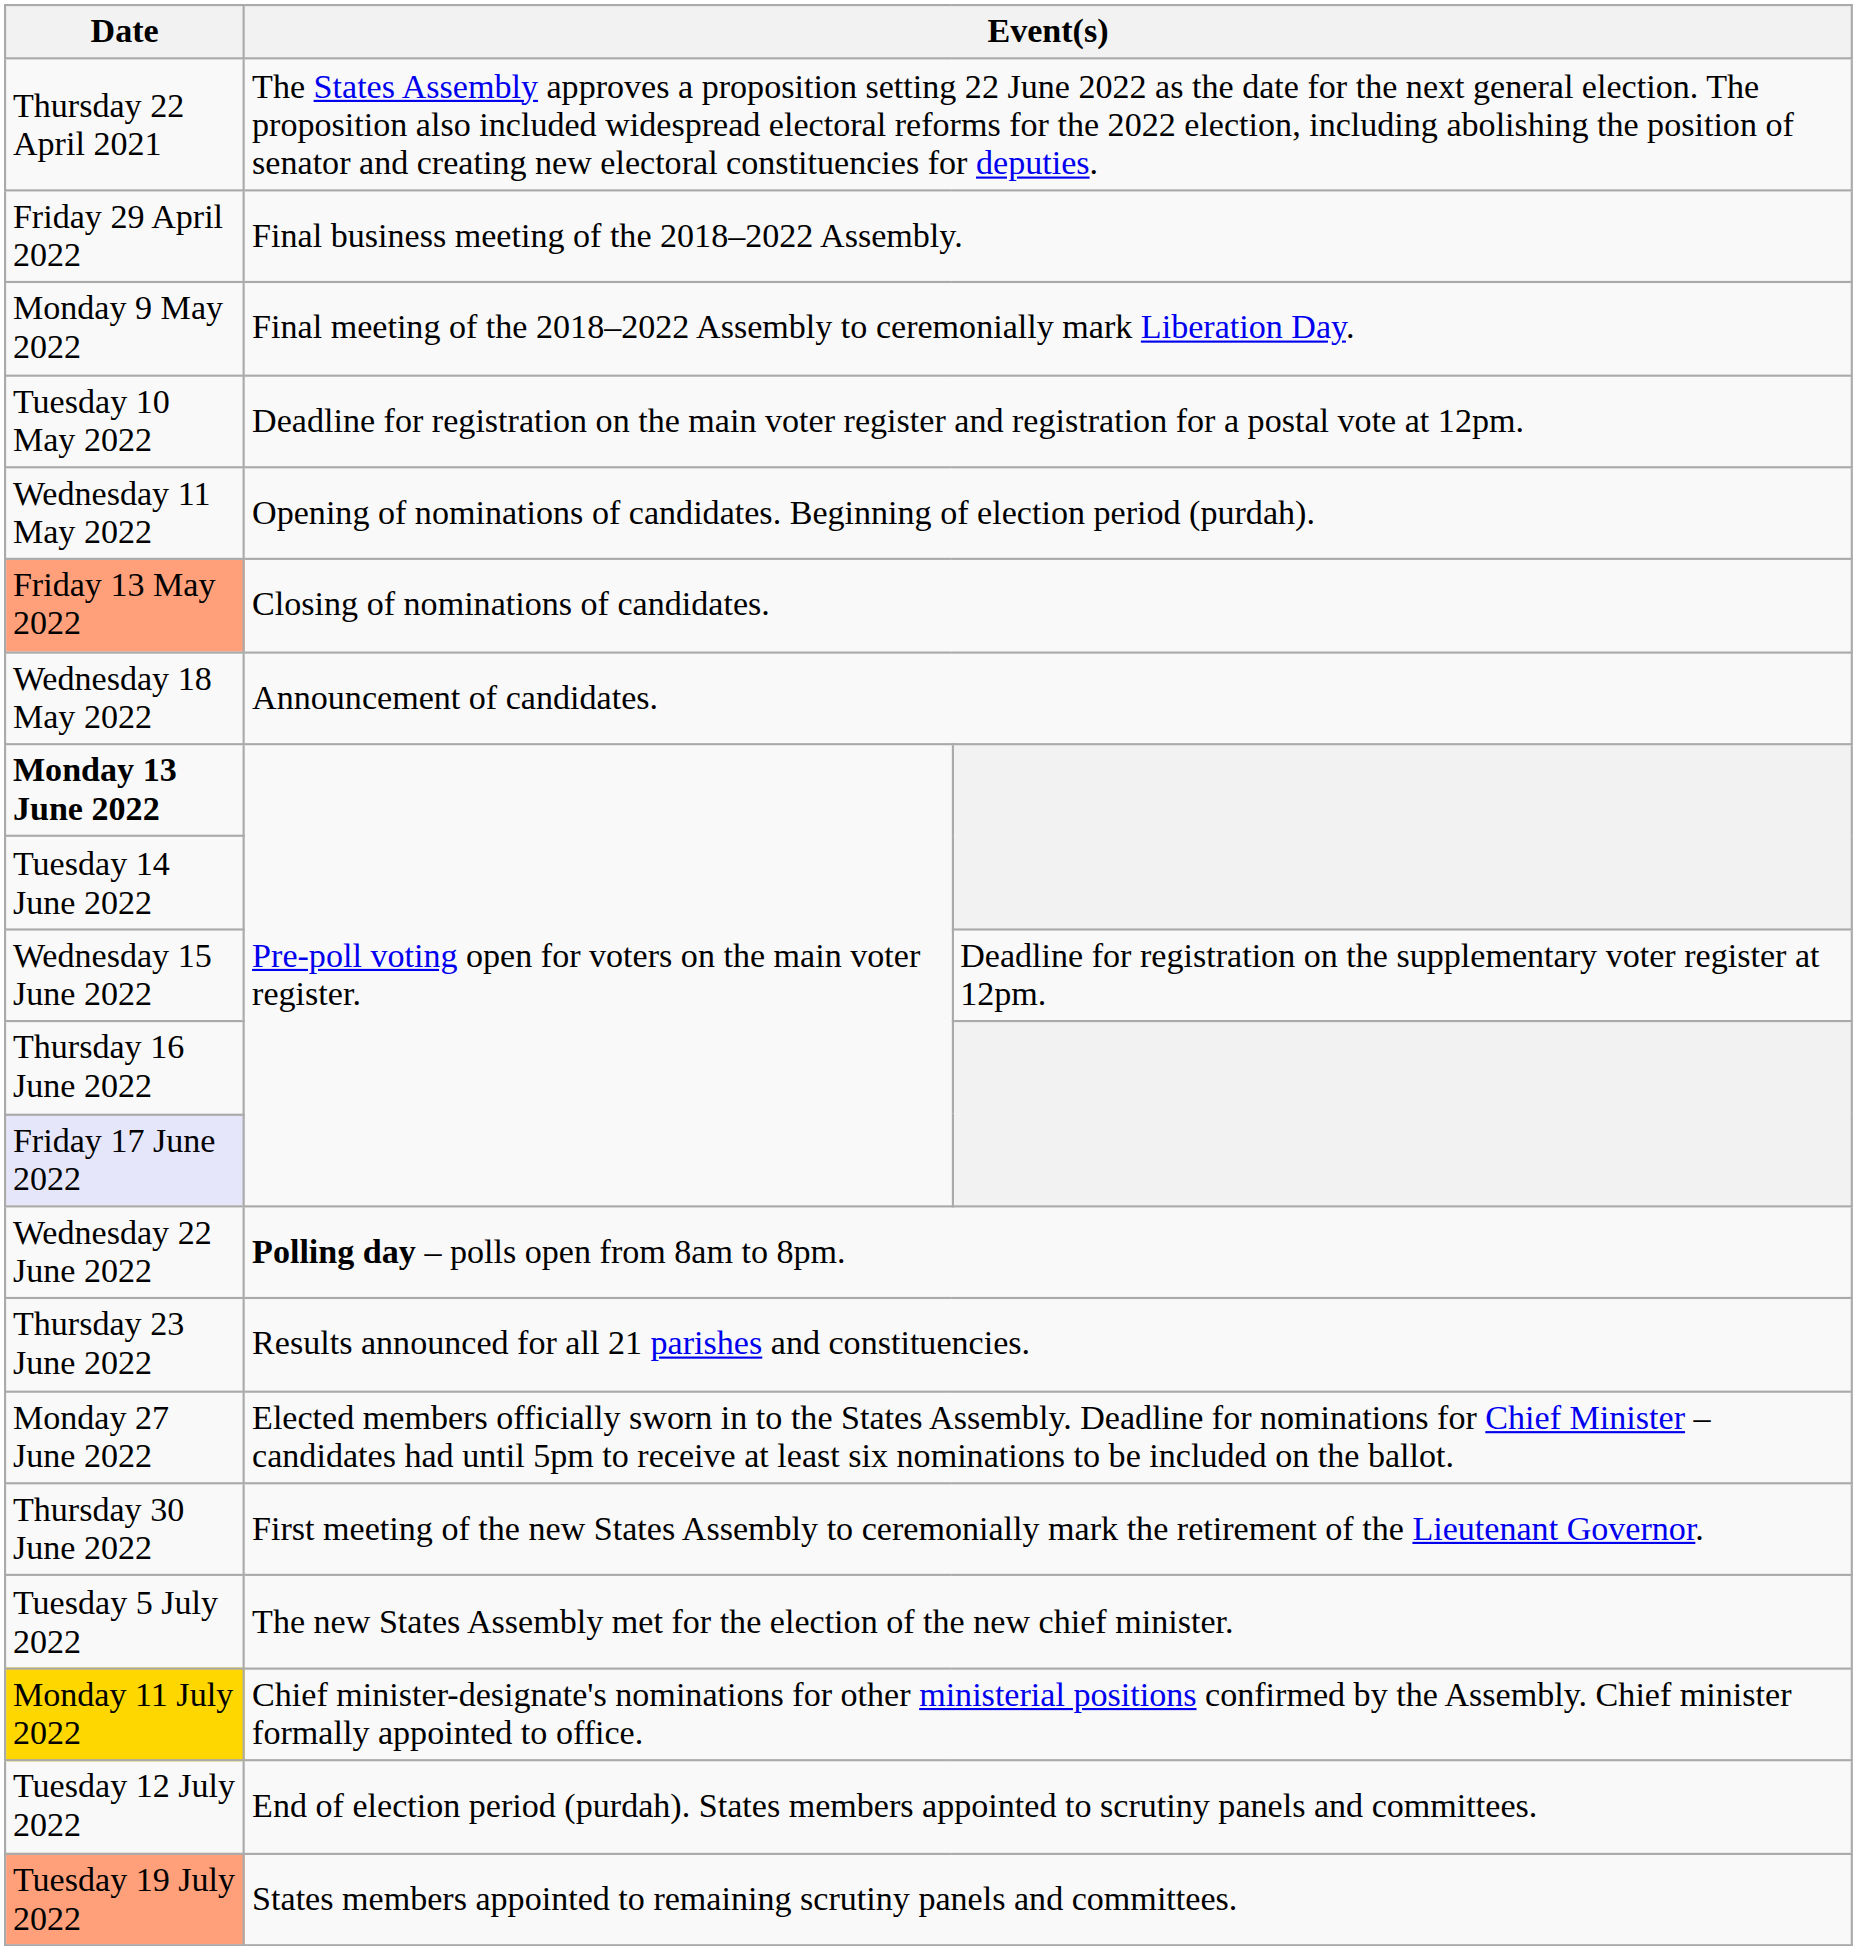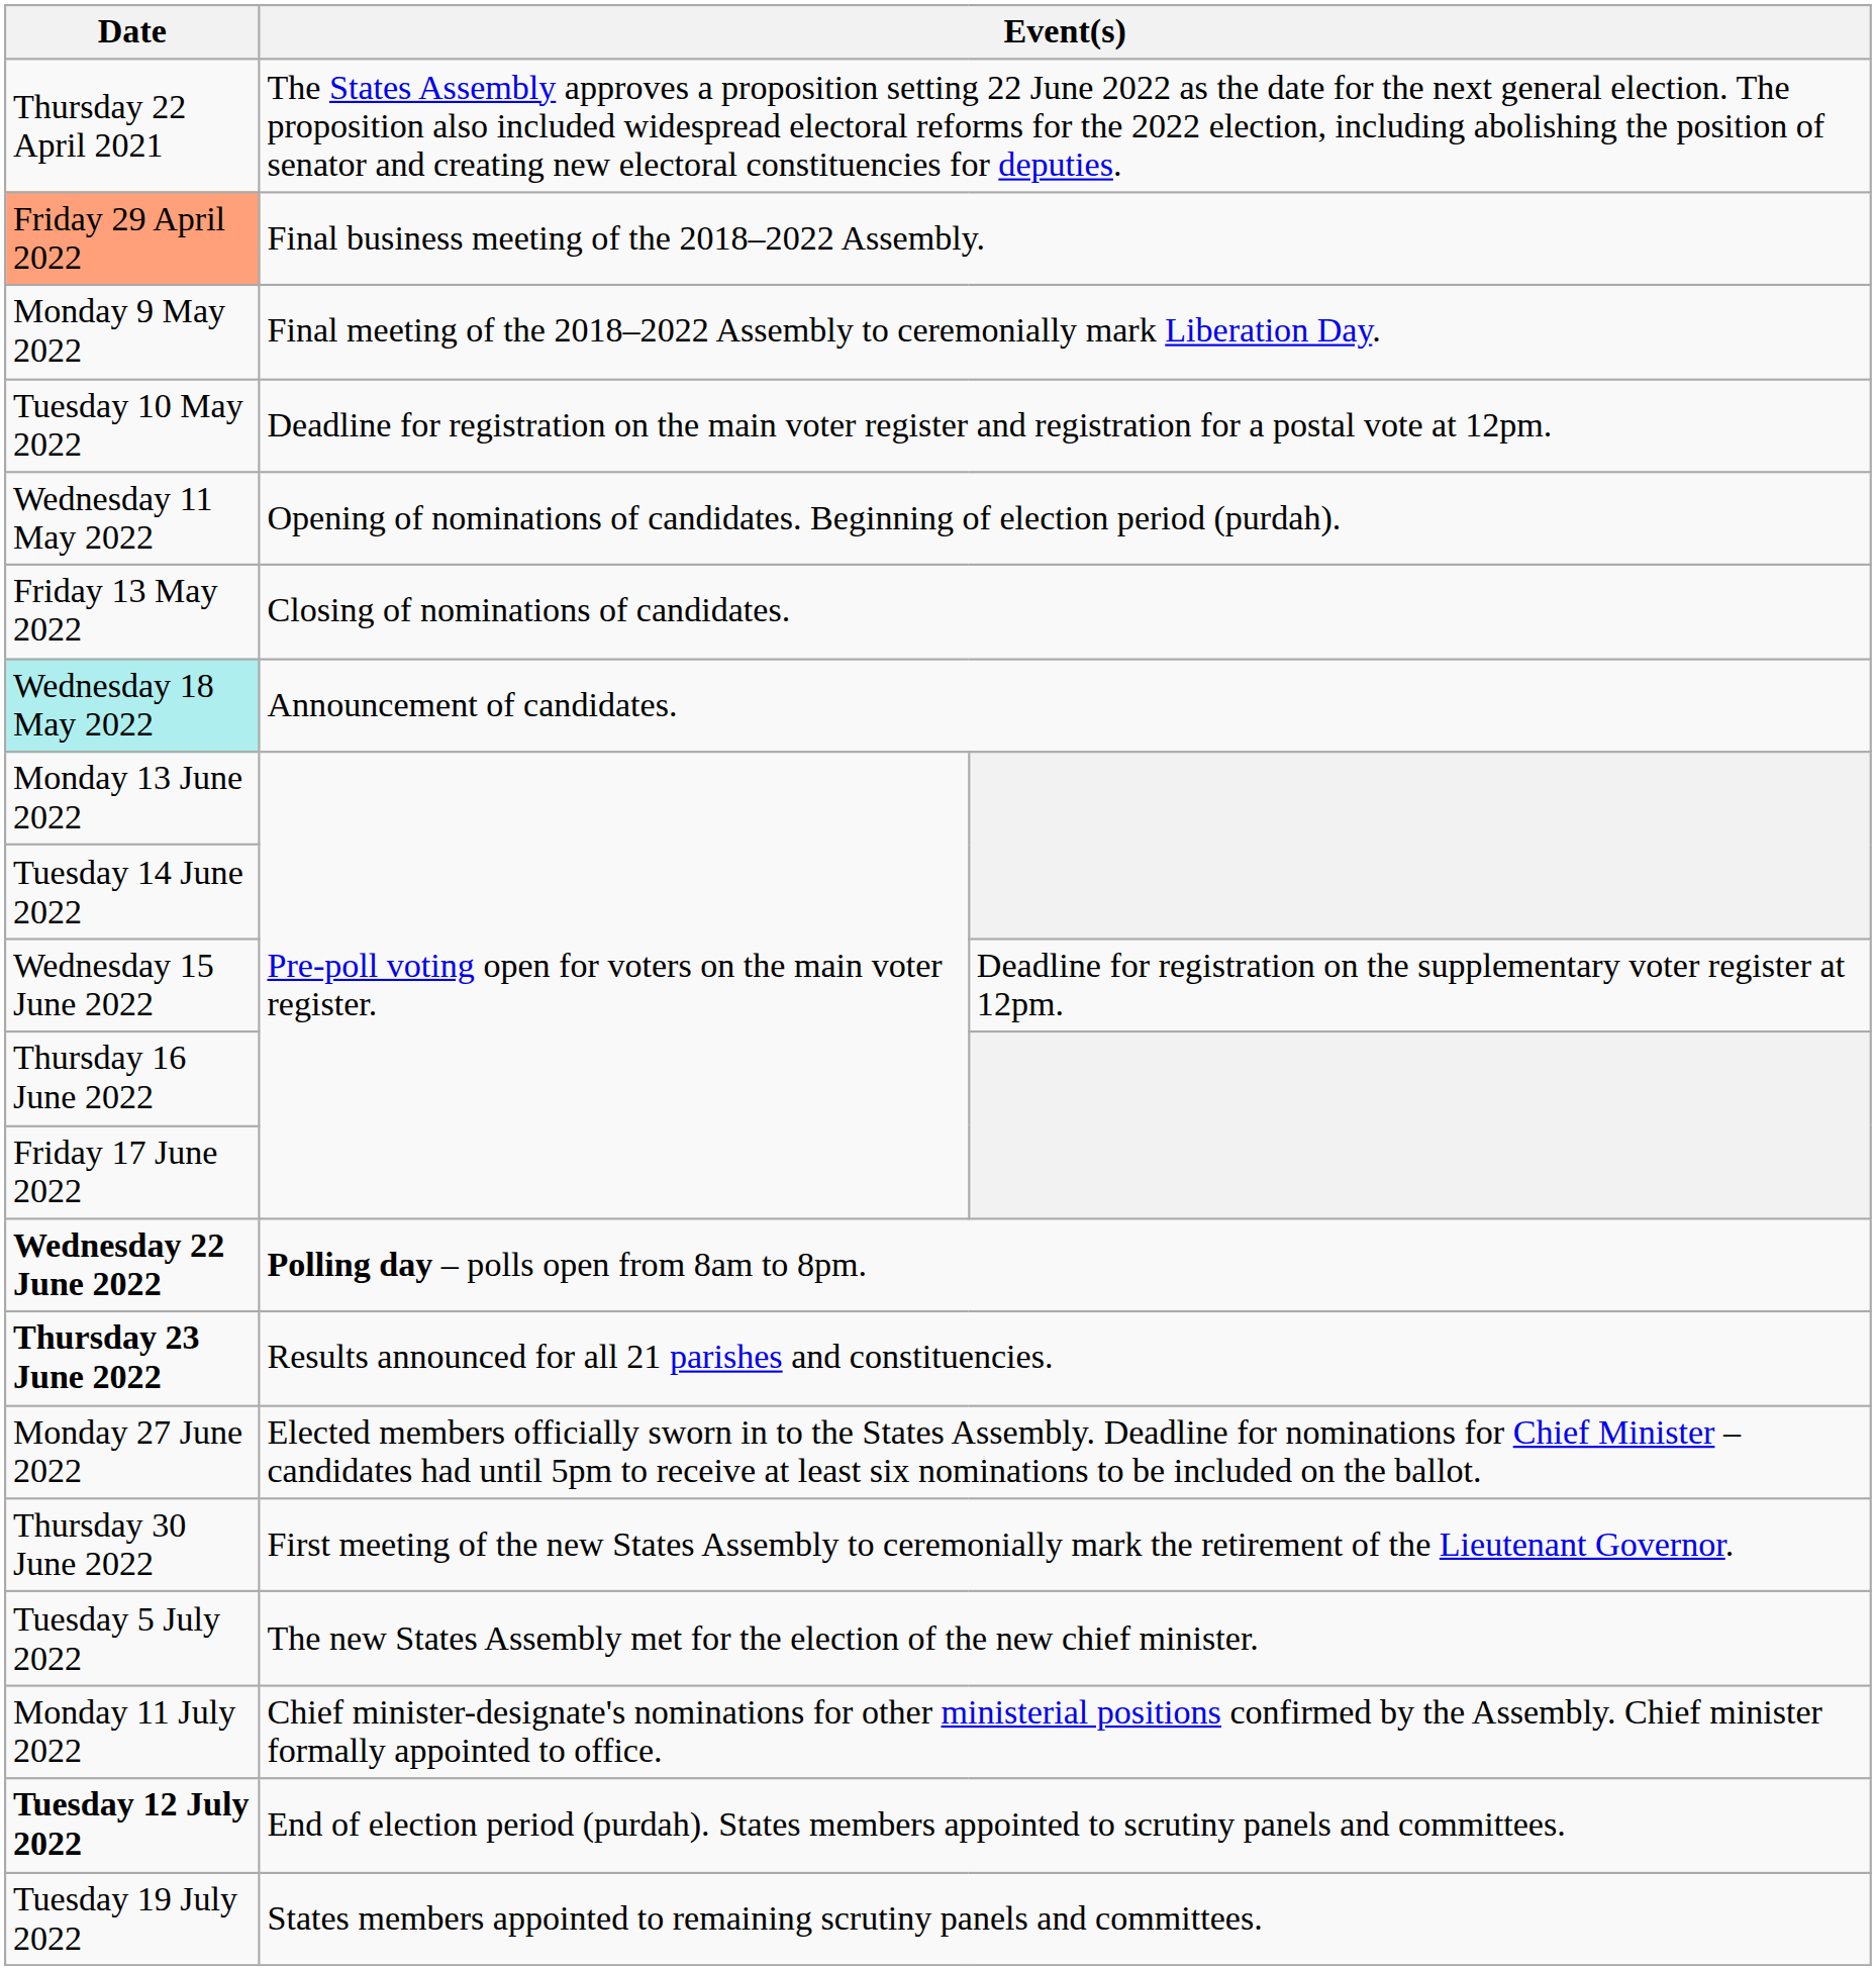Friday 29 April 2022 | Date: no background -> lightsalmon background
Friday 13 May 2022 | Date: lightsalmon background -> no background
Wednesday 18 May 2022 | Date: no background -> paleturquoise background
Monday 13 June 2022 | Date: bold -> normal
Friday 17 June 2022 | Date: lavender background -> no background
Wednesday 22 June 2022 | Date: normal -> bold
Thursday 23 June 2022 | Date: normal -> bold
Monday 11 July 2022 | Date: gold background -> no background
Tuesday 12 July 2022 | Date: normal -> bold
Tuesday 19 July 2022 | Date: lightsalmon background -> no background
